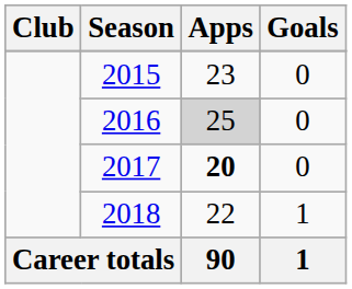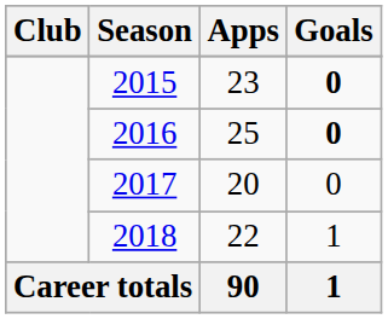2015 | Goals: normal -> bold
2016 | Apps: lightgrey background -> no background
2016 | Goals: normal -> bold
2017 | Apps: bold -> normal
